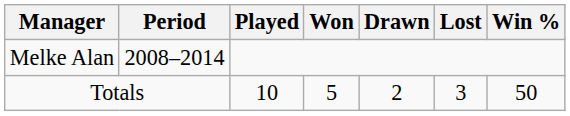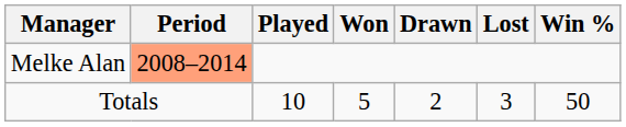Melke Alan | Period: no background -> lightsalmon background
